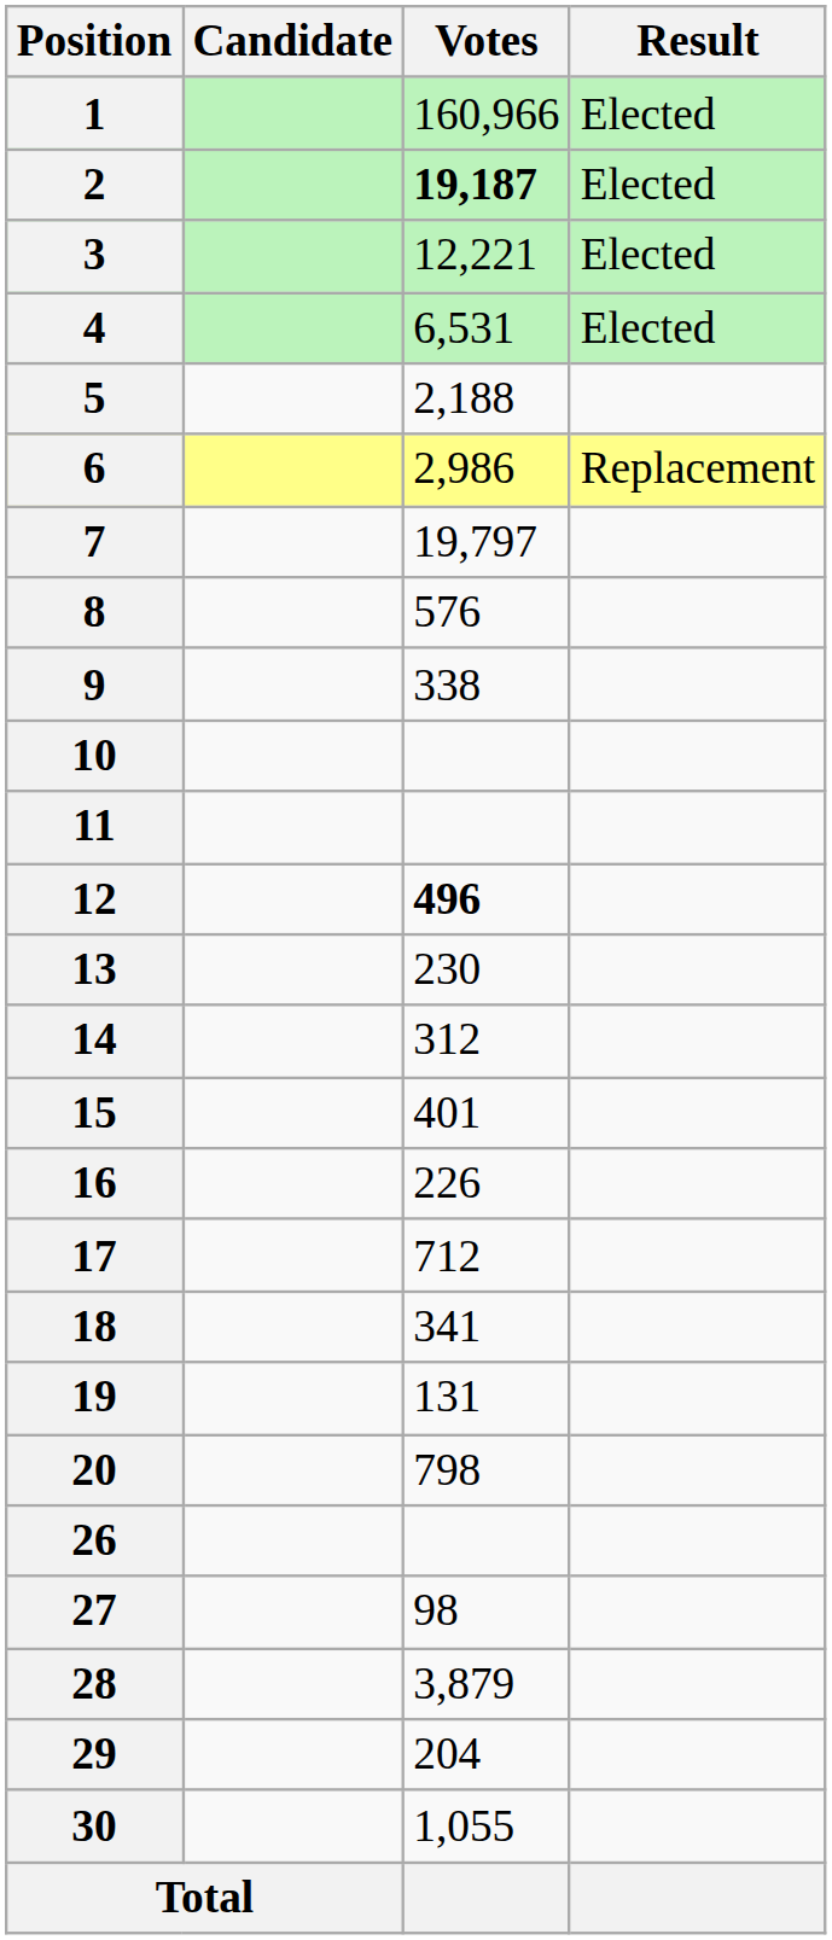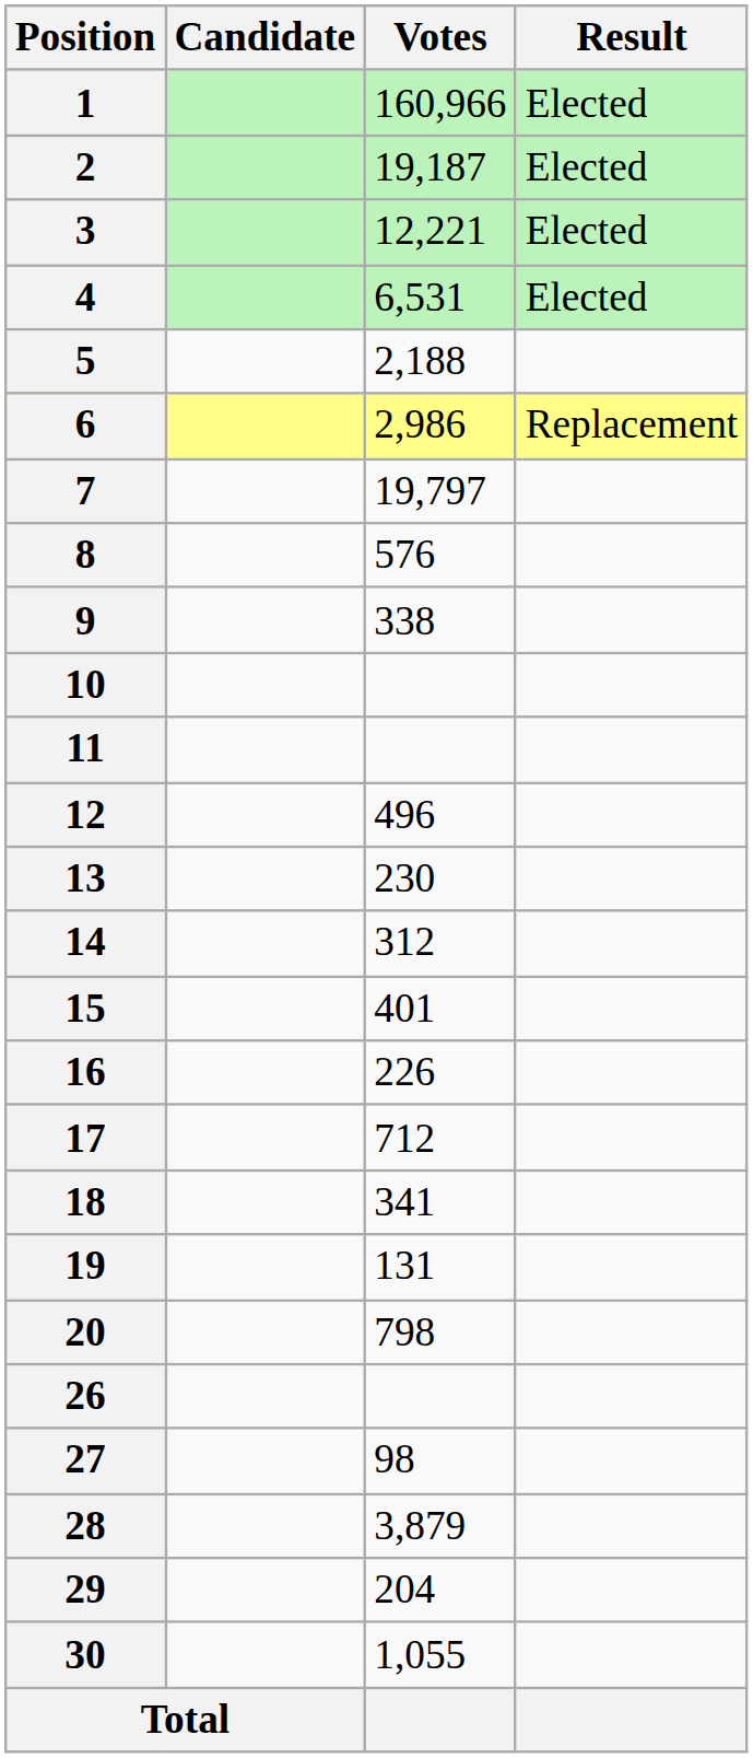2 | Votes: bold -> normal
12 | Votes: bold -> normal
